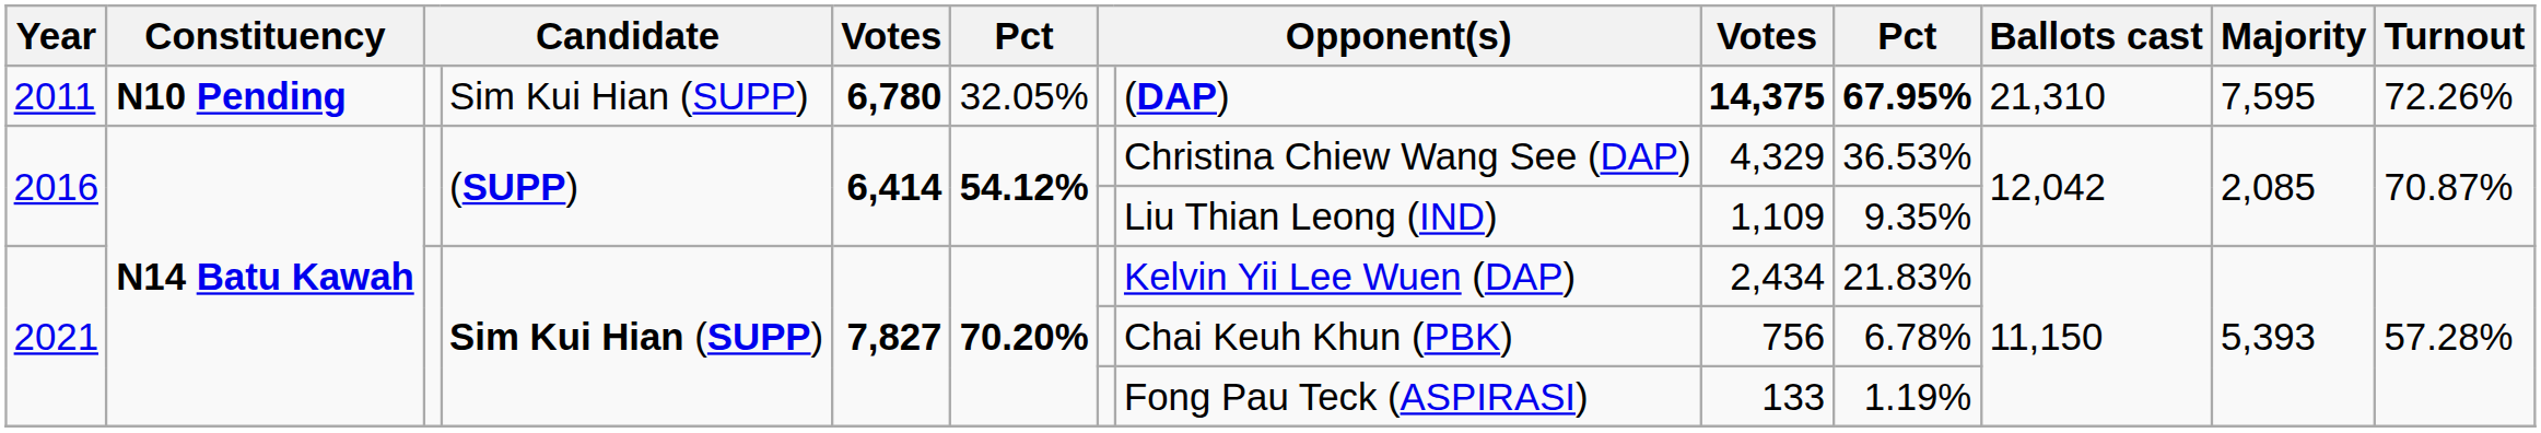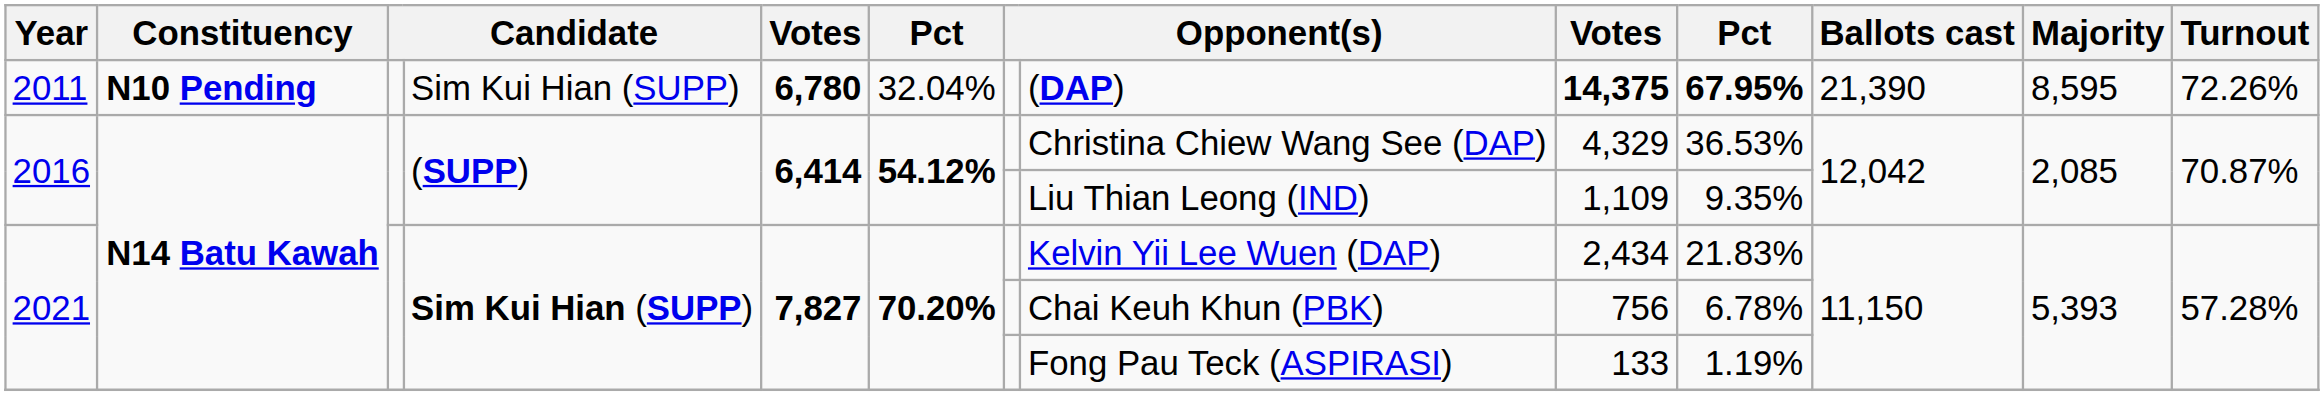2011 | column 6: 32.05% -> 32.04%
2011 | Ballots cast: 21,310 -> 21,390
2011 | Majority: 7,595 -> 8,595
